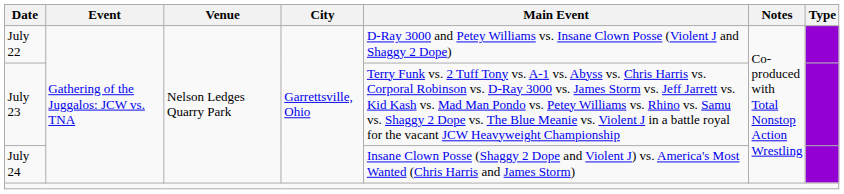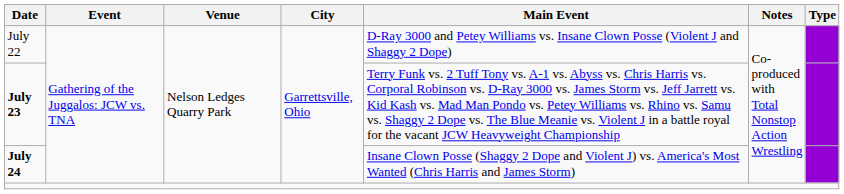July 23 | Date: normal -> bold
July 24 | Date: normal -> bold
